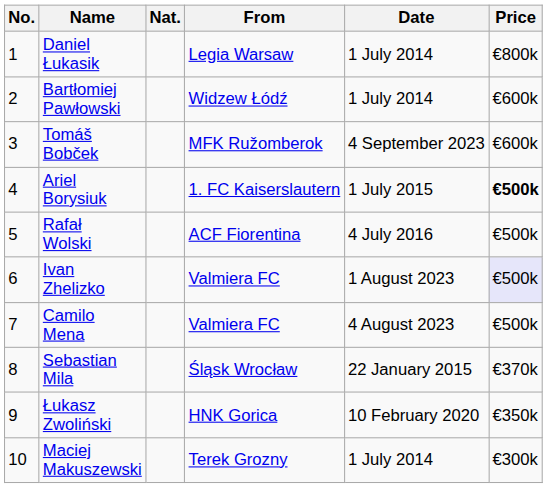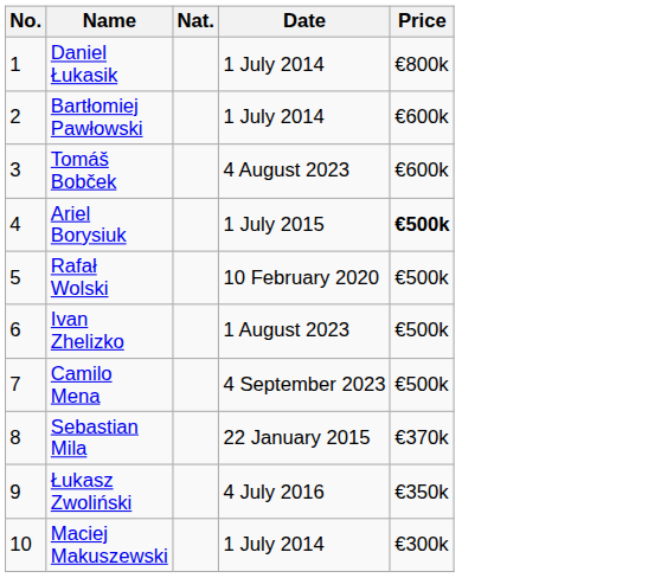- column: From | Legia Warsaw | Widzew Łódź | MFK Ružomberok | 1. FC Kaiserslautern | ACF Fiorentina | Valmiera FC | Valmiera FC | Śląsk Wrocław | HNK Gorica | Terek Grozny
Tomáš Bobček | Date: 4 September 2023 -> 4 August 2023
Rafał Wolski | Date: 4 July 2016 -> 10 February 2020
Ivan Zhelizko | Price: lavender background -> no background
Camilo Mena | Date: 4 August 2023 -> 4 September 2023
Łukasz Zwoliński | Date: 10 February 2020 -> 4 July 2016
